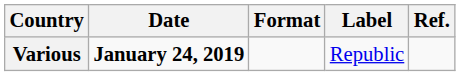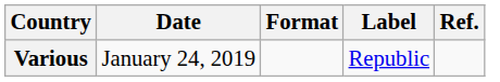Various | Date: bold -> normal
